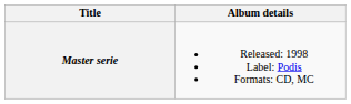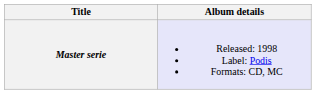Master serie | Album details: no background -> lavender background
